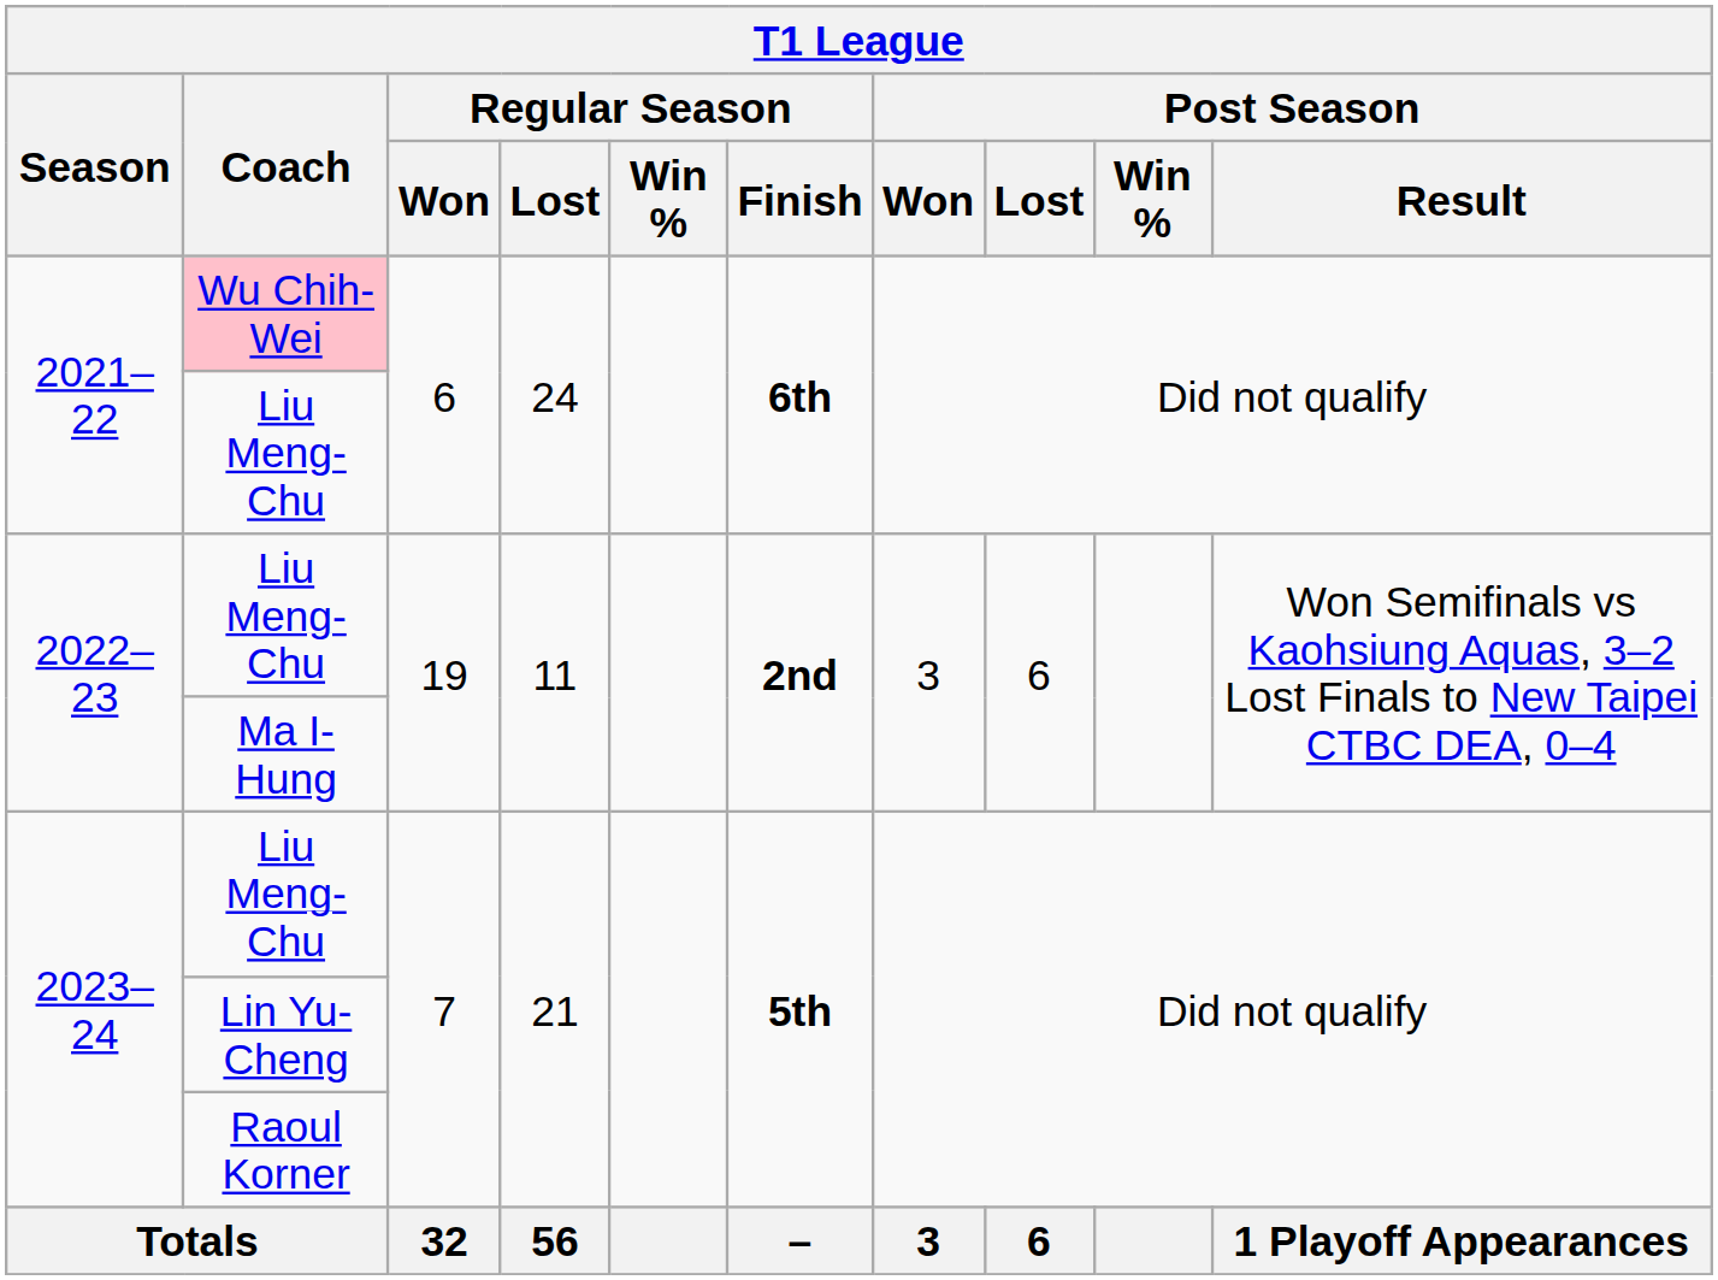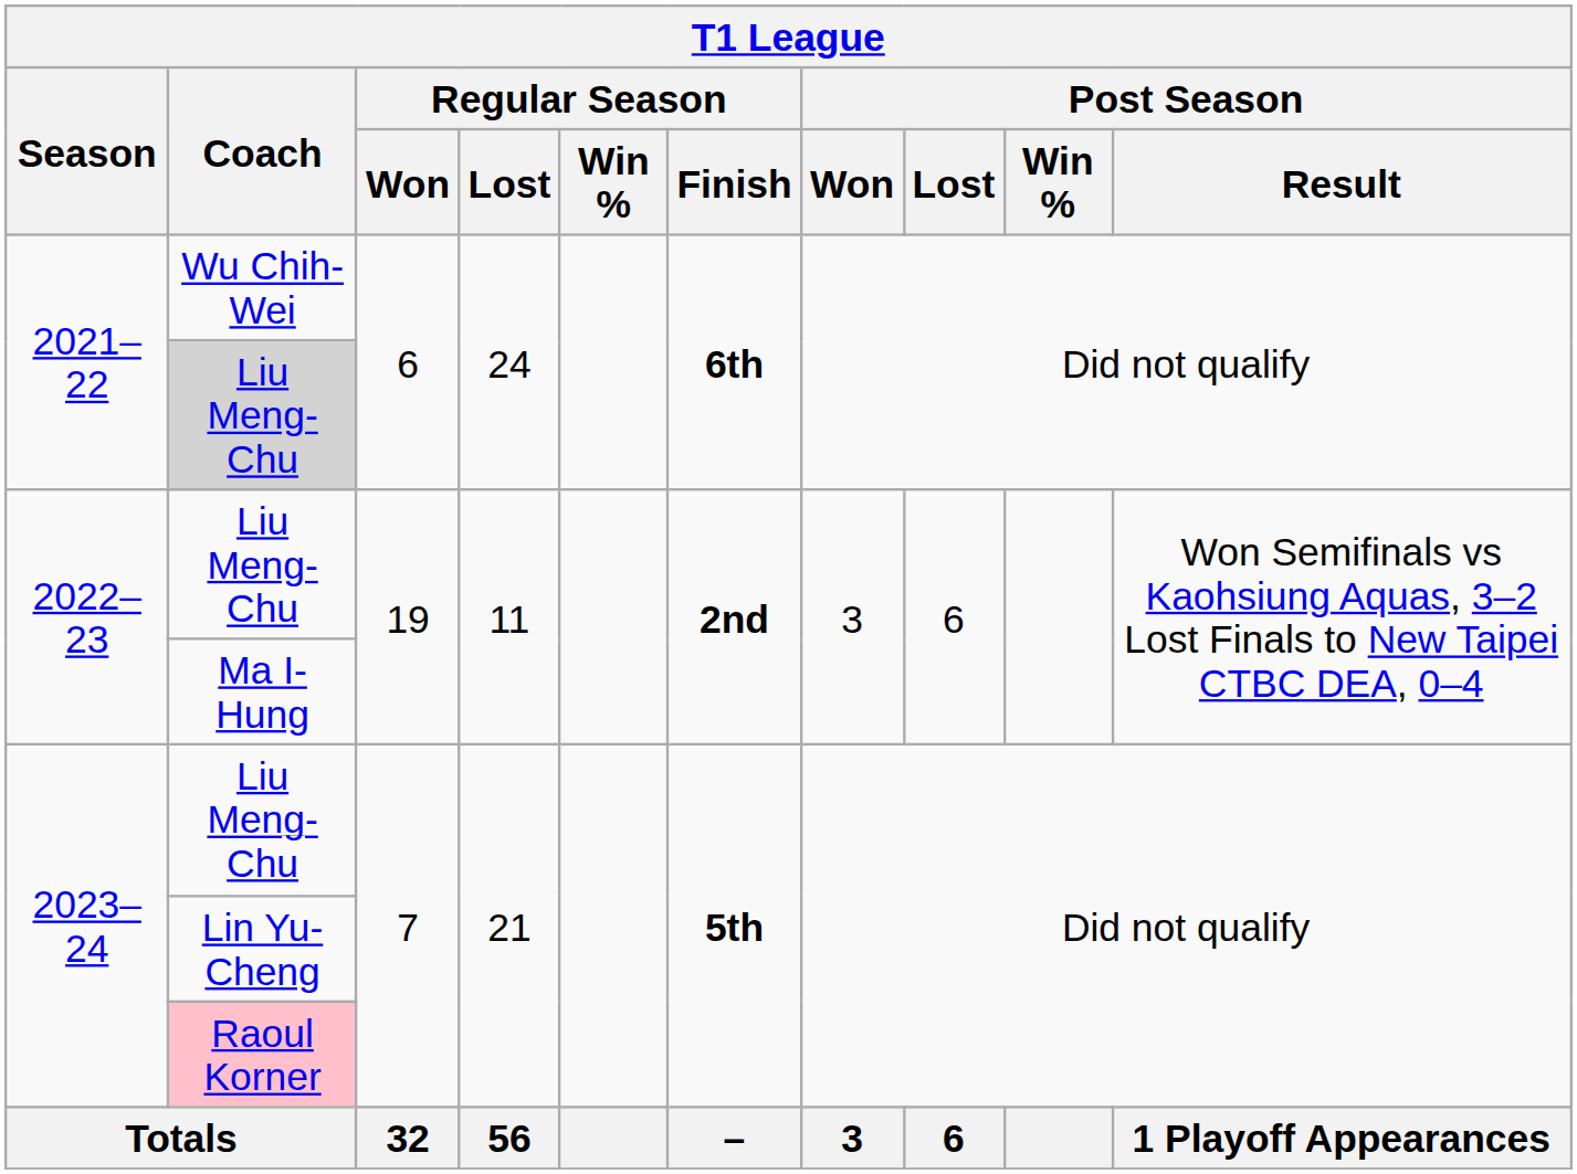Wu Chih-Wei | Coach: pink background -> no background
2021–22 / Liu Meng-Chu | Coach: no background -> lightgrey background
Raoul Korner | Coach: no background -> pink background
